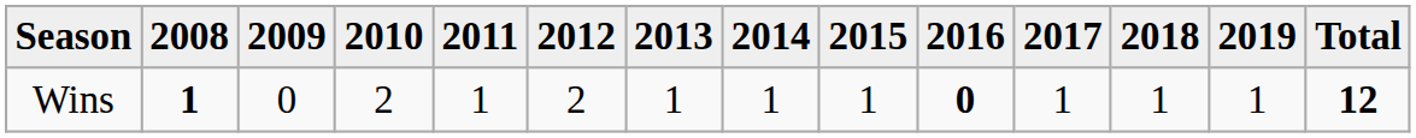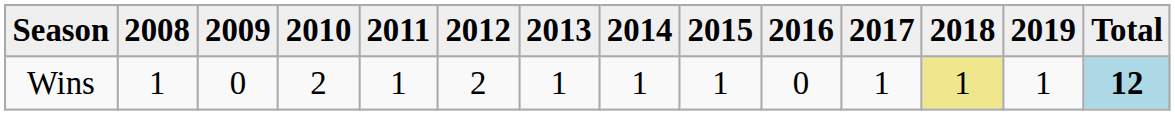Wins | column 2: bold -> normal
Wins | column 10: bold -> normal
Wins | column 12: no background -> khaki background
Wins | column 14: no background -> lightblue background
